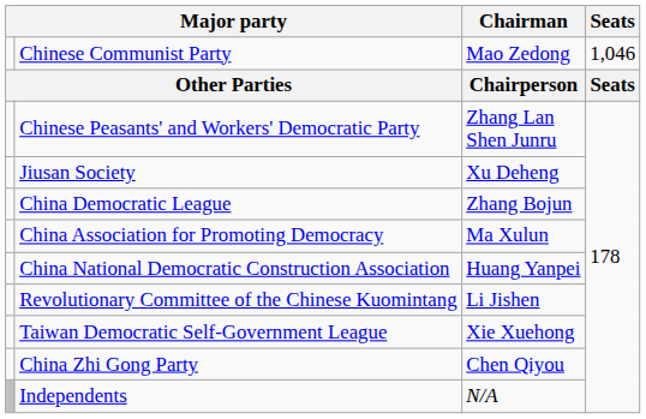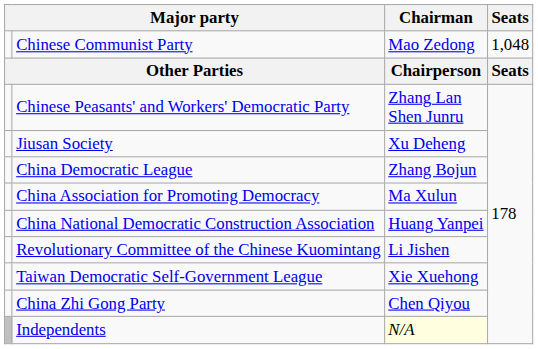Chinese Communist Party | Seats: 1,046 -> 1,048
Independents | Chairman: no background -> lightyellow background
